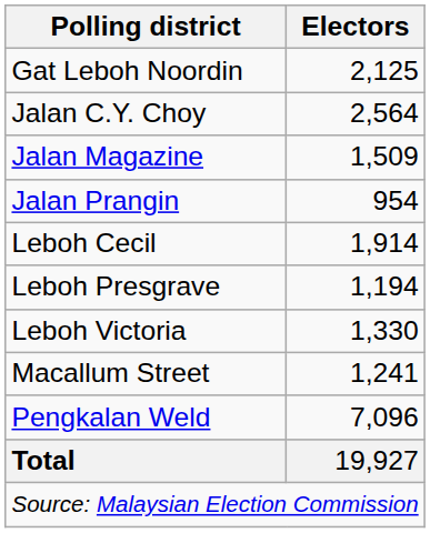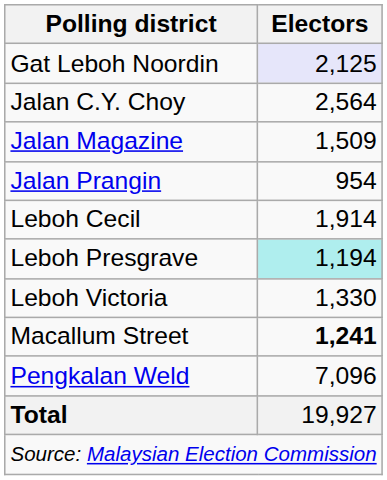Gat Leboh Noordin | Electors: no background -> lavender background
Leboh Presgrave | Electors: no background -> paleturquoise background
Macallum Street | Electors: normal -> bold
